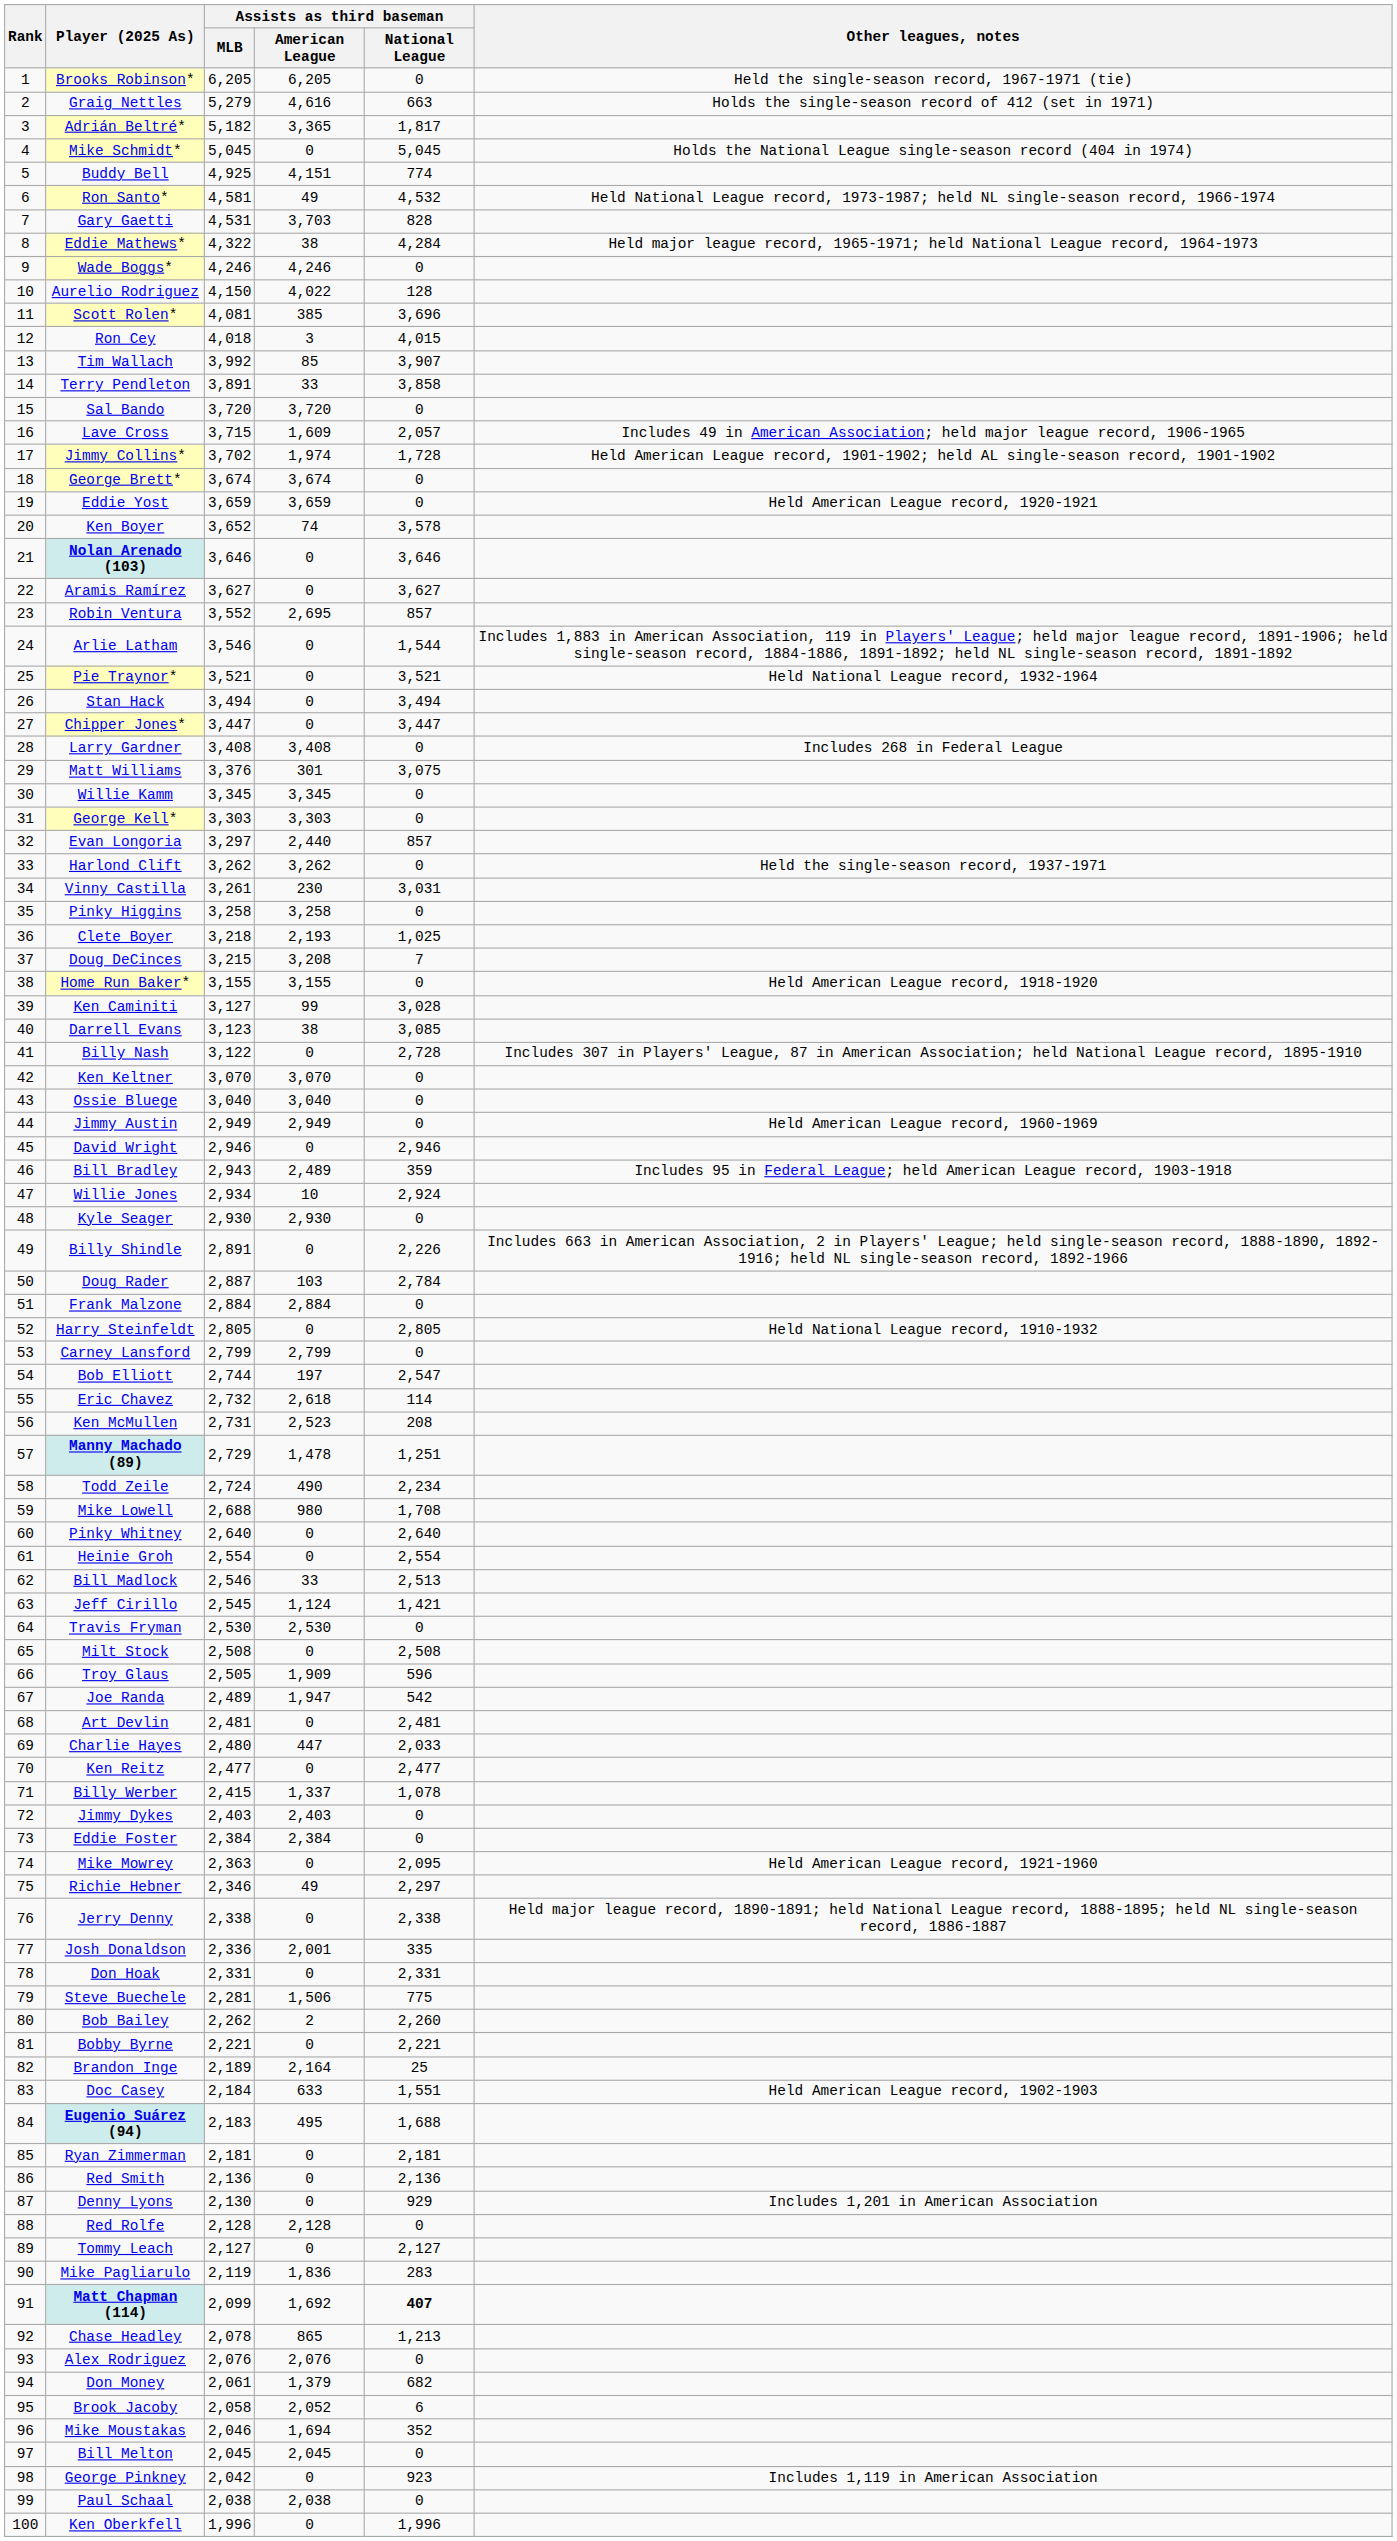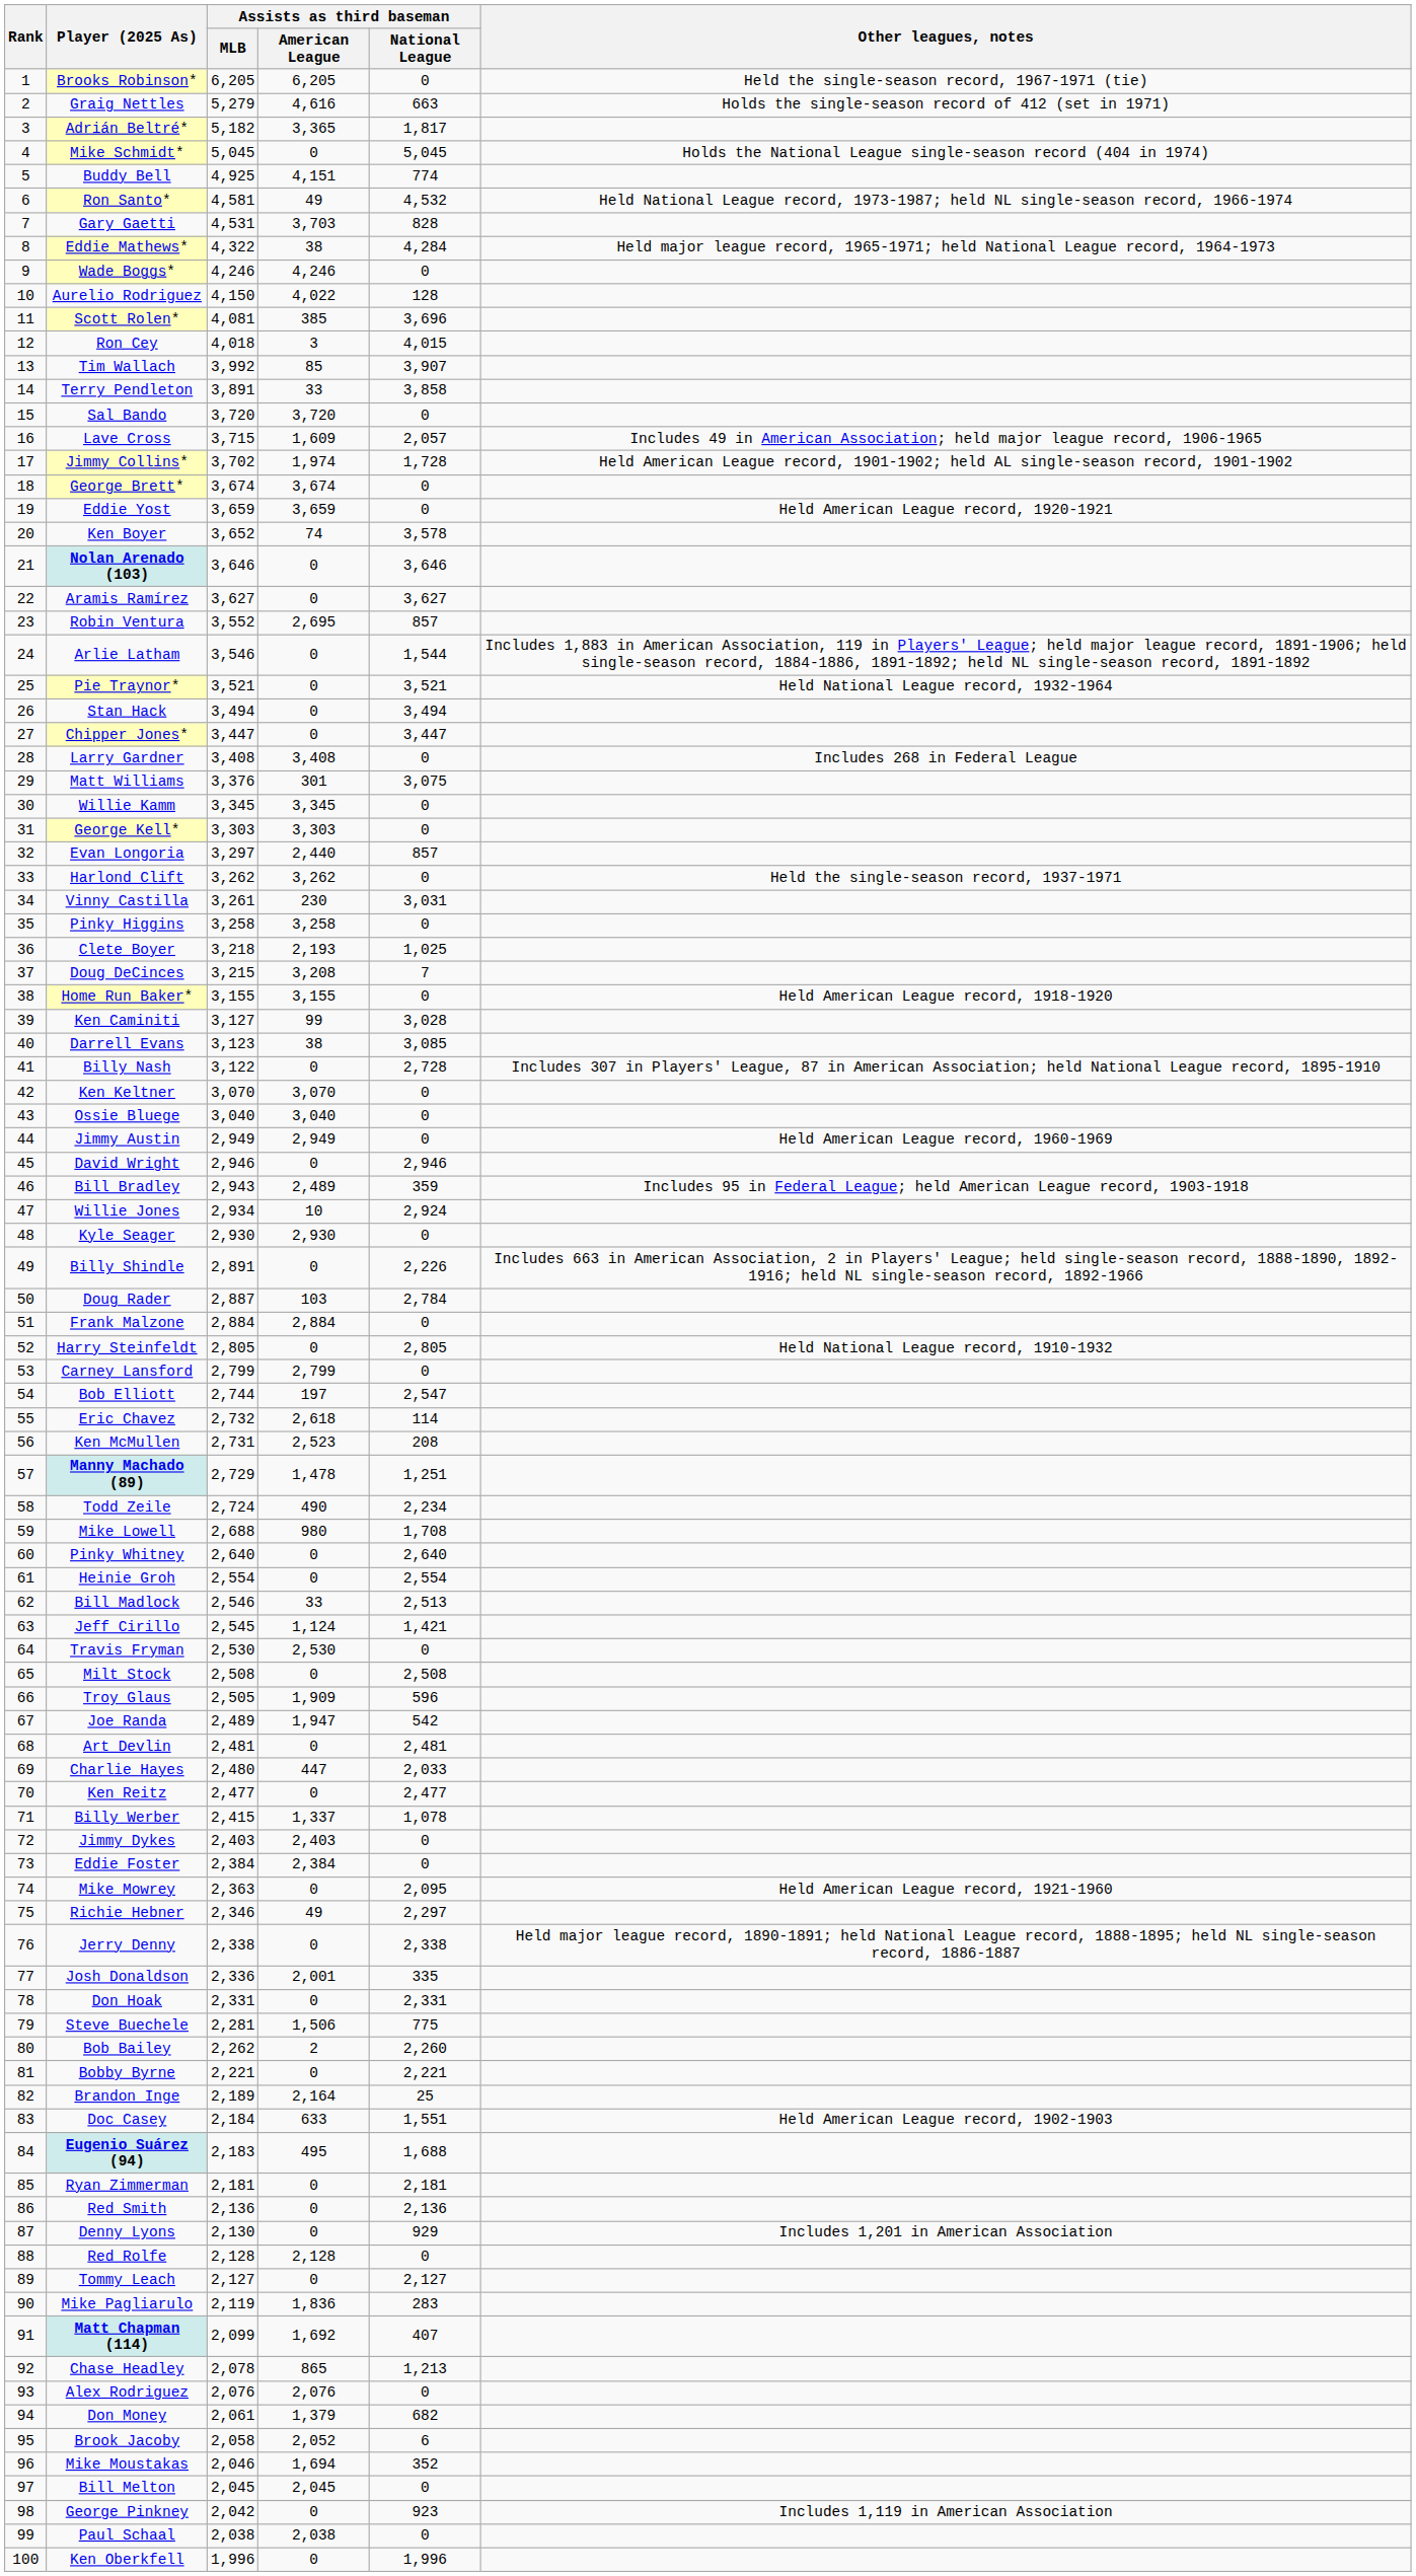Matt Chapman (114) | Assists as third baseman / National League: bold -> normal
